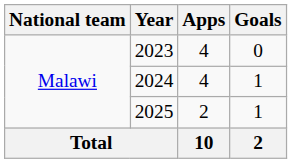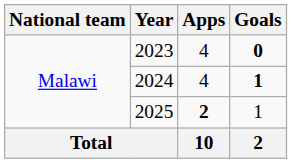2023 | Goals: normal -> bold
2024 | Goals: normal -> bold
2025 | Apps: normal -> bold
